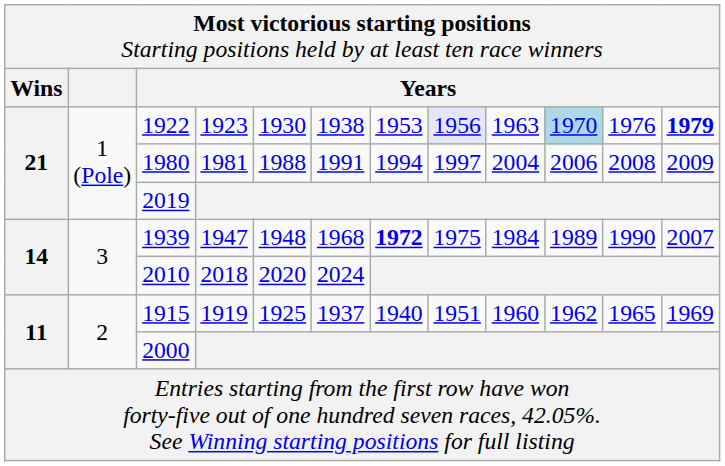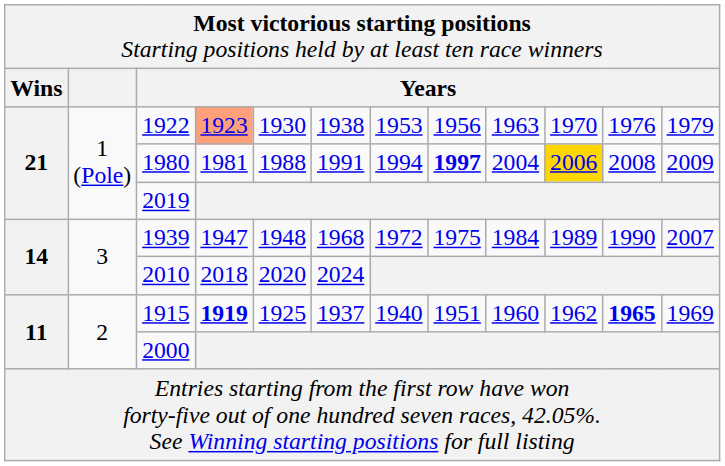1922 | column 4: no background -> lightsalmon background
1922 | column 8: lavender background -> no background
1922 | column 10: lightblue background -> no background
1922 | column 12: bold -> normal
1980 | column 8: normal -> bold
1980 | column 10: no background -> gold background
1939 | column 7: bold -> normal
1915 | column 4: normal -> bold
1915 | column 11: normal -> bold
